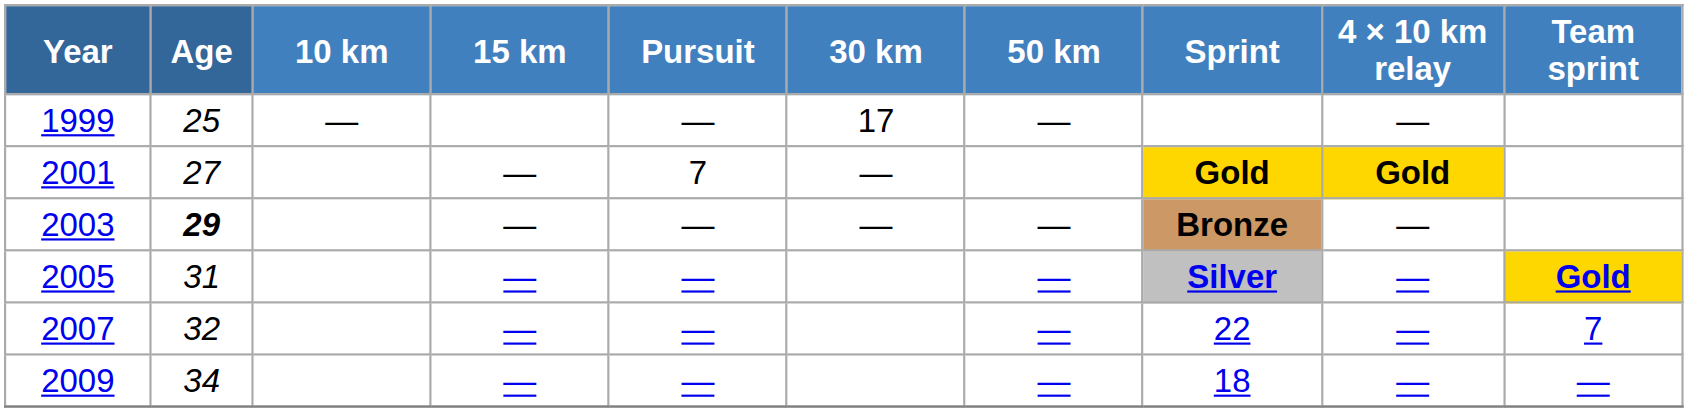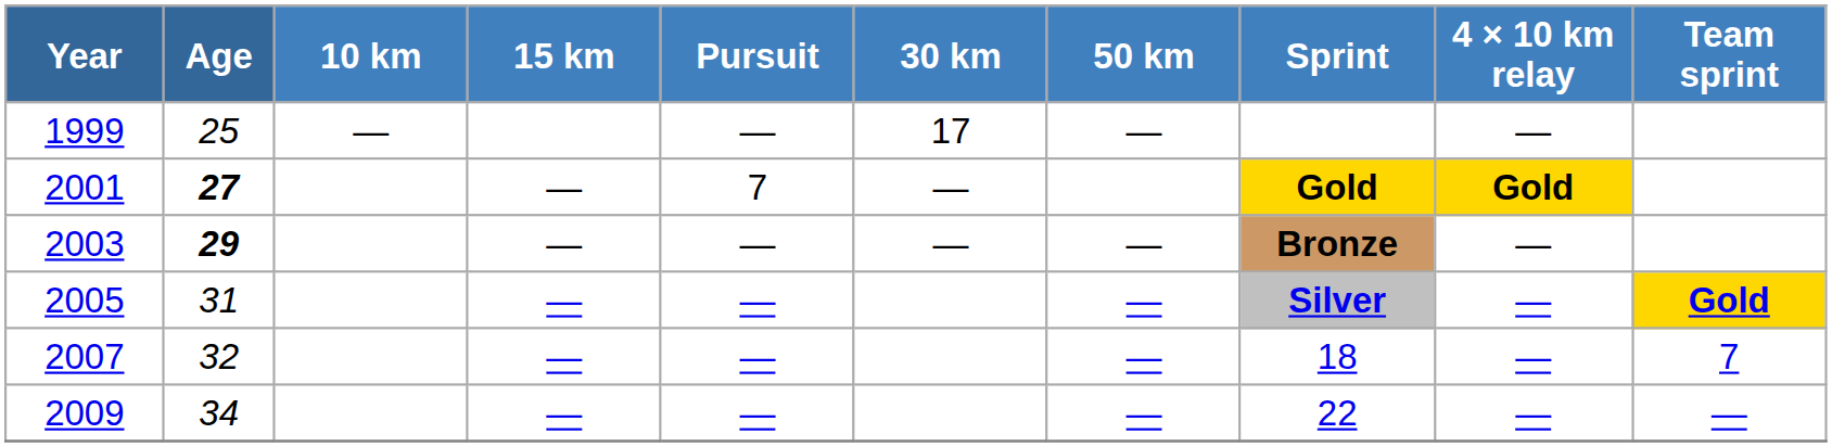2001 | Age: normal -> bold
2007 | Sprint: 22 -> 18
2009 | Sprint: 18 -> 22
